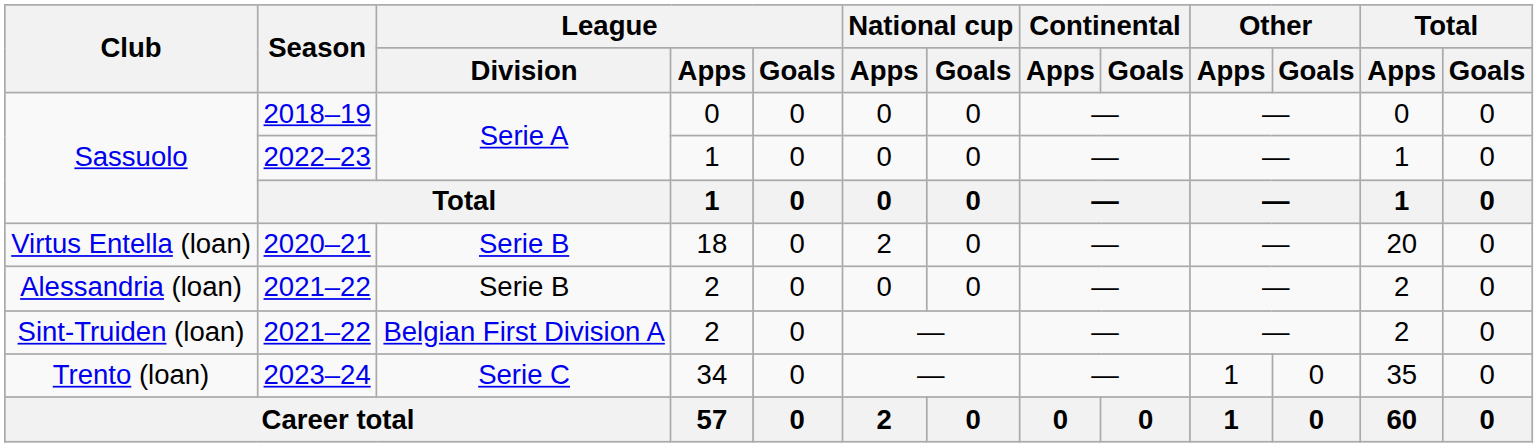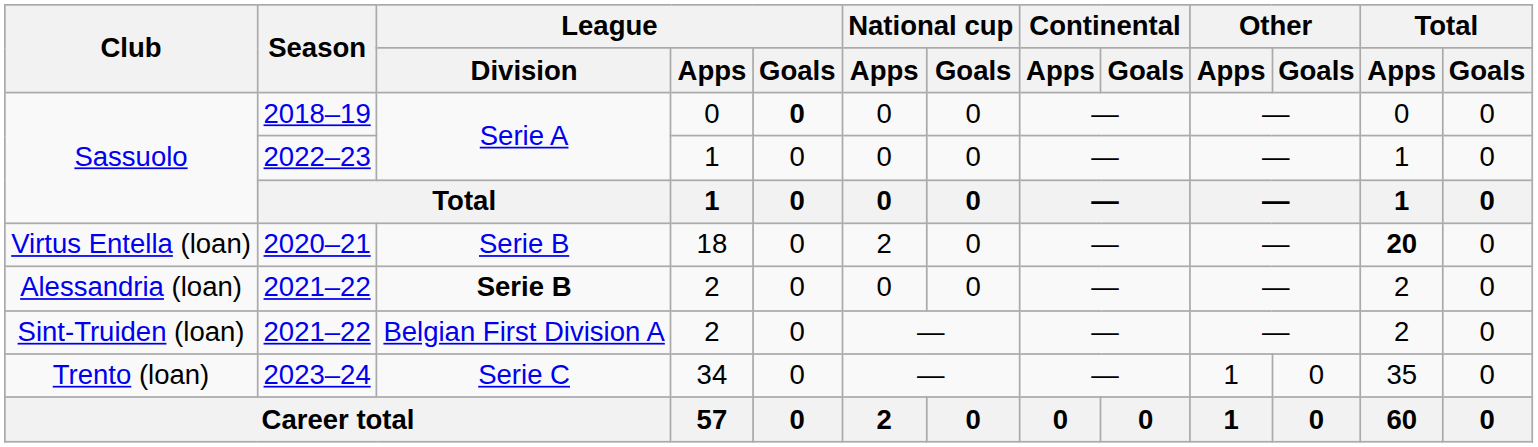Sassuolo / 2018–19 | League / Goals: normal -> bold
Virtus Entella (loan) | Total / Apps: normal -> bold
Alessandria (loan) | League / Division: normal -> bold
